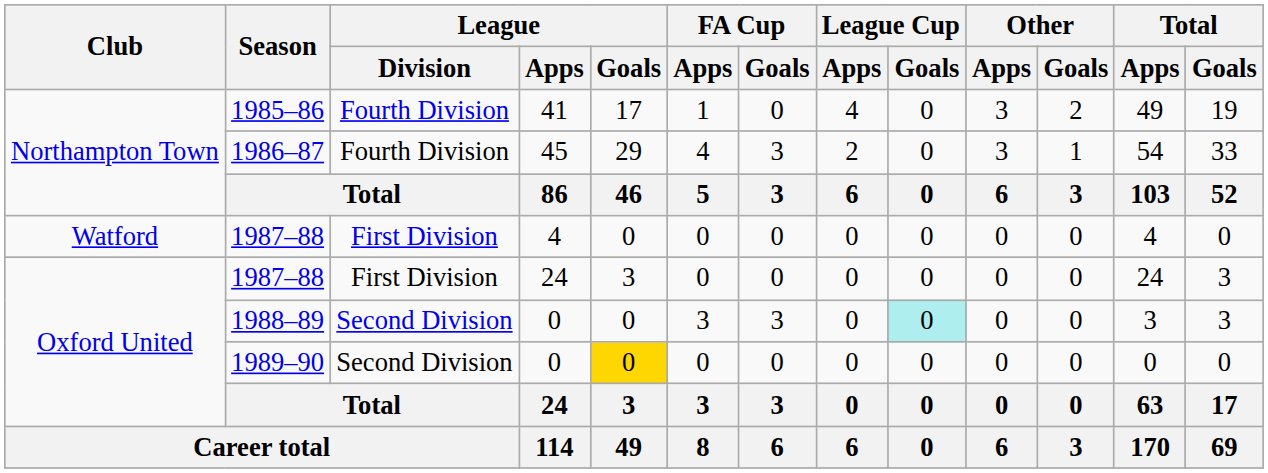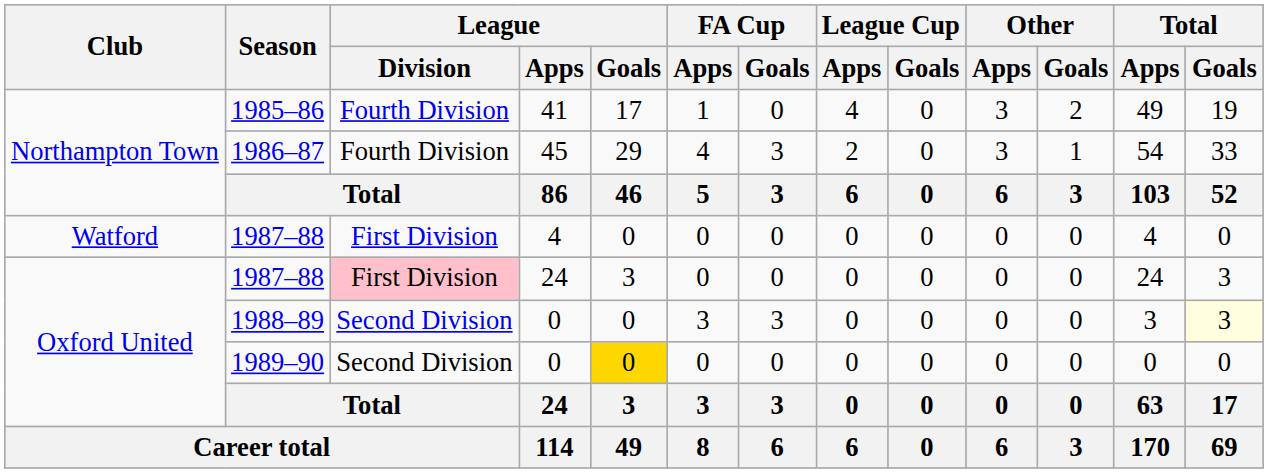1987–88 / 24 | League / Division: no background -> pink background
1988–89 | League Cup / Goals: paleturquoise background -> no background
1988–89 | Total / Goals: no background -> lightyellow background
